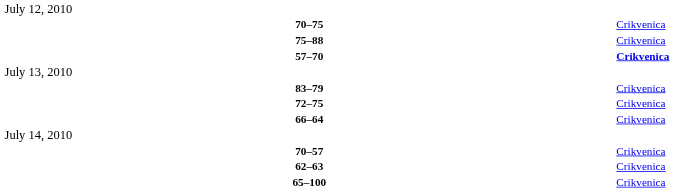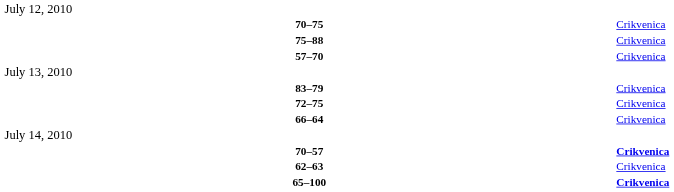57–70 | column 3: bold -> normal
70–57 | column 3: normal -> bold
65–100 | column 3: normal -> bold
